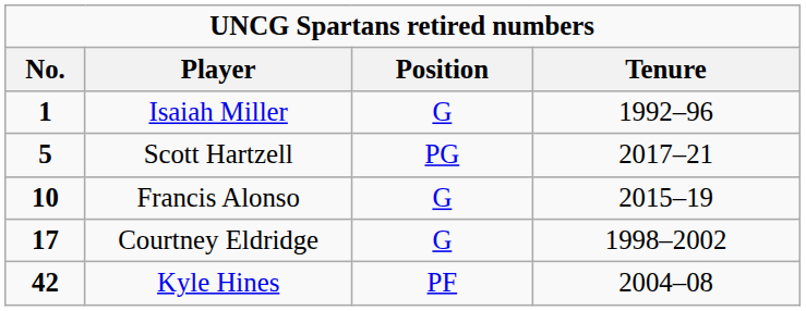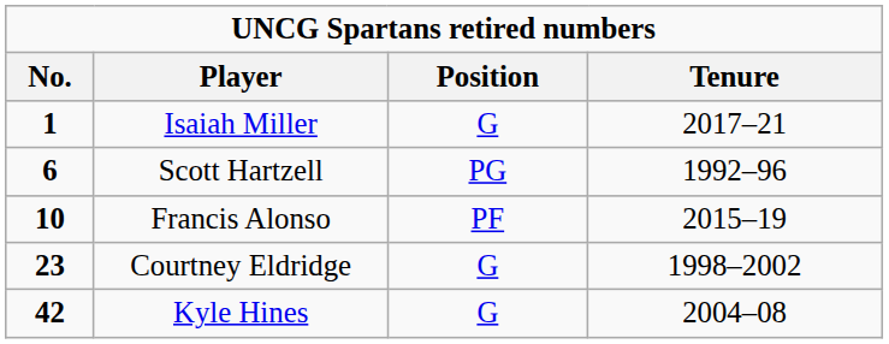Isaiah Miller | Tenure: 1992–96 -> 2017–21
Scott Hartzell | No.: 5 -> 6
Scott Hartzell | Tenure: 2017–21 -> 1992–96
Francis Alonso | Position: G -> PF
Courtney Eldridge | No.: 17 -> 23
Kyle Hines | Position: PF -> G
